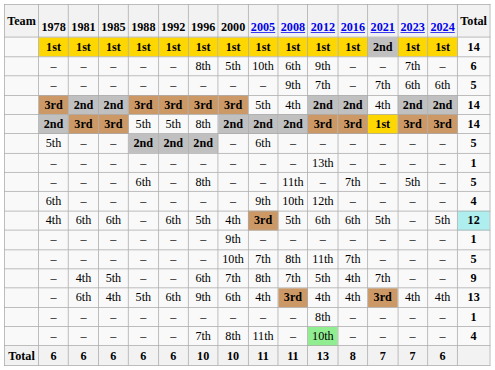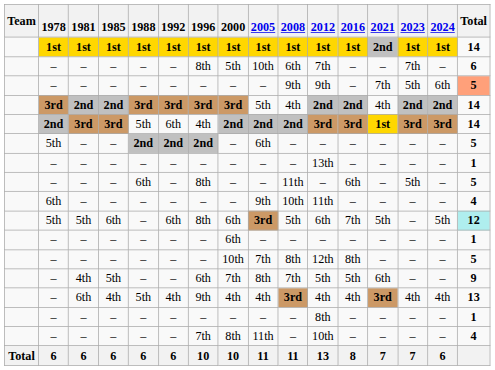row 3 | 2012: 9th -> 7th
row 4 | 2012: 7th -> 9th
row 4 | 2023: 6th -> 5th
row 4 | Total: no background -> lightsalmon background
row 6 | 1992: 5th -> 6th
row 6 | 1996: 8th -> 4th
row 9 | 2016: 7th -> 6th
row 10 | 2012: 12th -> 11th
row 11 | 1978: 4th -> 5th
row 11 | 1981: 6th -> 5th
row 11 | 1996: 5th -> 8th
row 11 | 2000: 4th -> 6th
row 11 | 2016: 6th -> 7th
row 12 | 2000: 9th -> 6th
row 13 | 2012: 11th -> 12th
row 13 | 2016: 7th -> 8th
row 14 | 2016: 4th -> 5th
row 14 | 2021: 7th -> 6th
row 15 | 1992: 6th -> 4th
row 15 | 2000: 6th -> 4th
row 17 | 2012: lightgreen background -> no background
